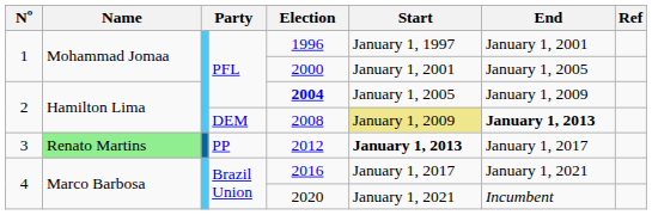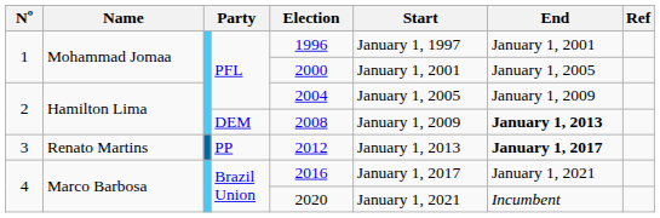2 / PFL | Election: bold -> normal
2 / DEM | Start: khaki background -> no background
3 | Name: lightgreen background -> no background
3 | Start: bold -> normal
3 | End: normal -> bold
